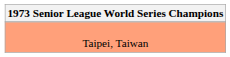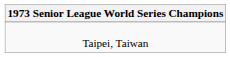row 2 | column 1: lightsalmon background -> no background
